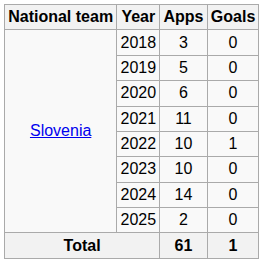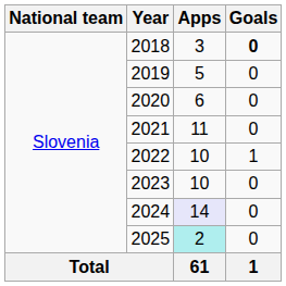2018 | Goals: normal -> bold
2024 | Apps: no background -> lavender background
2025 | Apps: no background -> paleturquoise background
